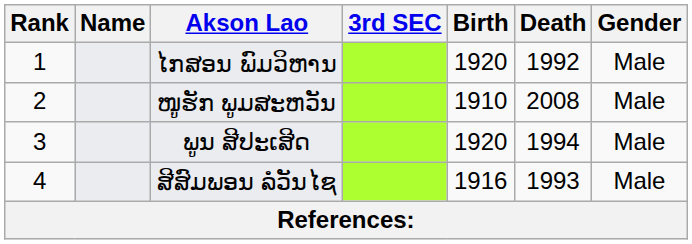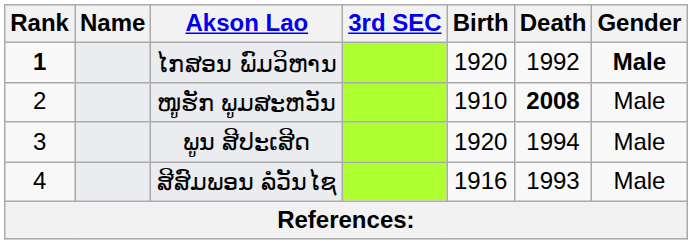ໄກສອນ ພົມວິຫານ | Rank: normal -> bold
ໄກສອນ ພົມວິຫານ | Gender: normal -> bold
ໜູຮັກ ພູມສະຫວັນ | Death: normal -> bold
